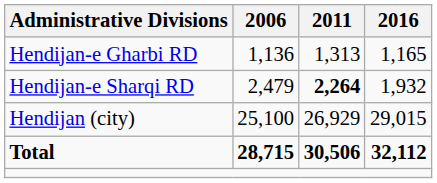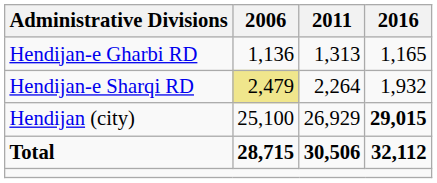Hendijan-e Sharqi RD | 2006: no background -> khaki background
Hendijan-e Sharqi RD | 2011: bold -> normal
Hendijan (city) | 2016: normal -> bold
